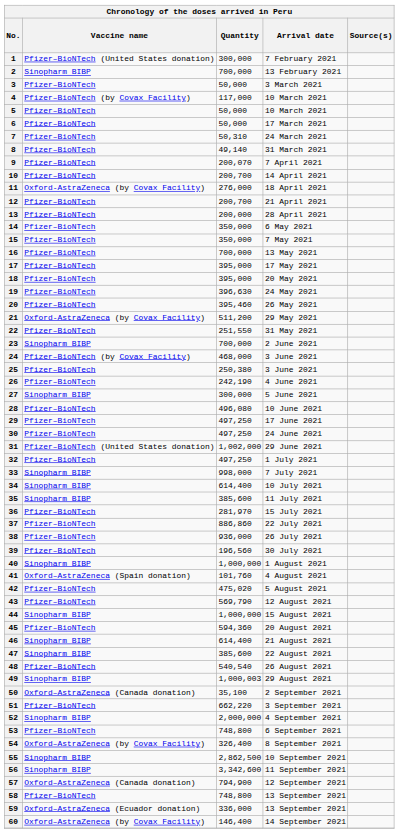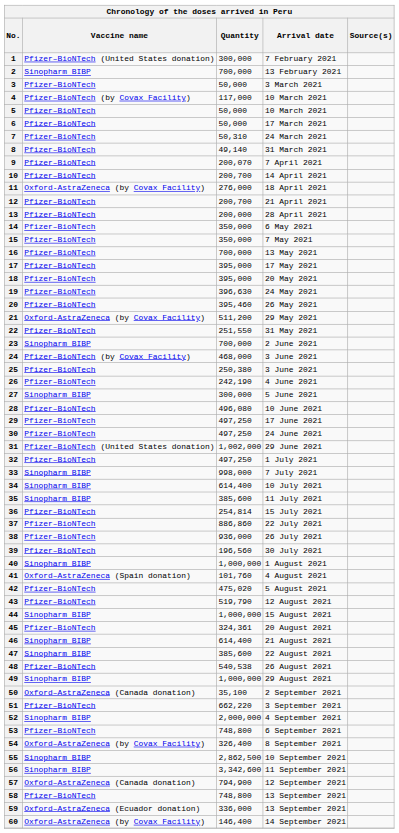36 | Quantity: 281,970 -> 254,814
43 | Quantity: 569,790 -> 519,790
45 | Quantity: 594,360 -> 324,361
48 | Quantity: 540,540 -> 540,538
49 | Quantity: 1,000,003 -> 1,000,000
